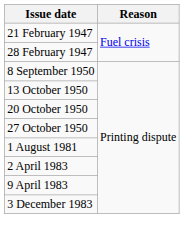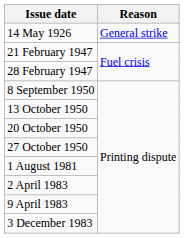+ row: 14 May 1926 | General strike
